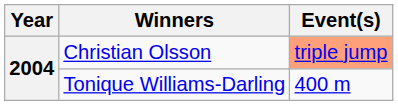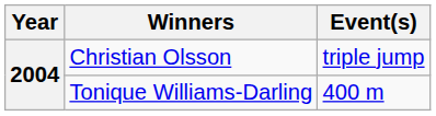Christian Olsson | Event(s): lightsalmon background -> no background
